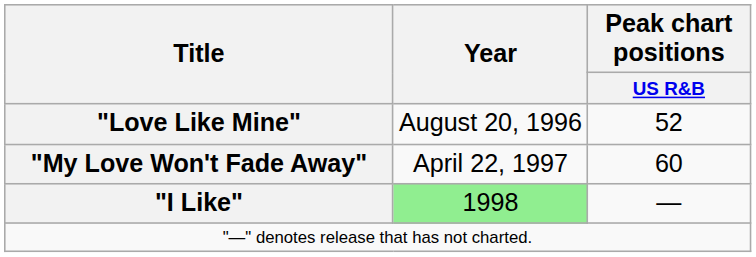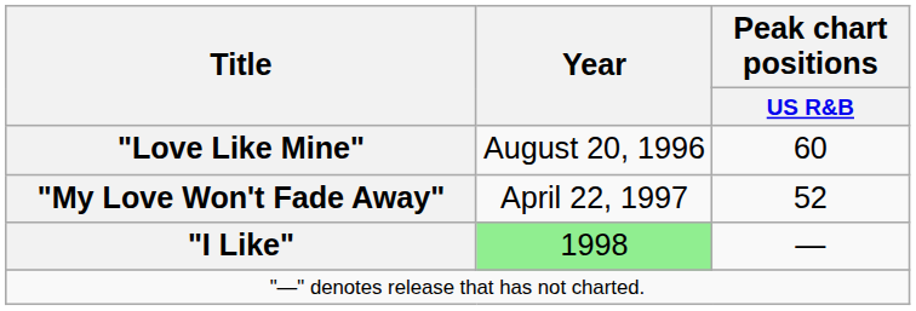"Love Like Mine" | Peak chart positions / US R&B: 52 -> 60
"My Love Won't Fade Away" | Peak chart positions / US R&B: 60 -> 52
